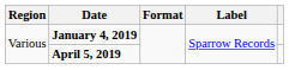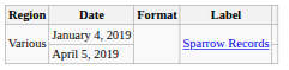January 4, 2019 | Date: bold -> normal
April 5, 2019 | Date: bold -> normal
